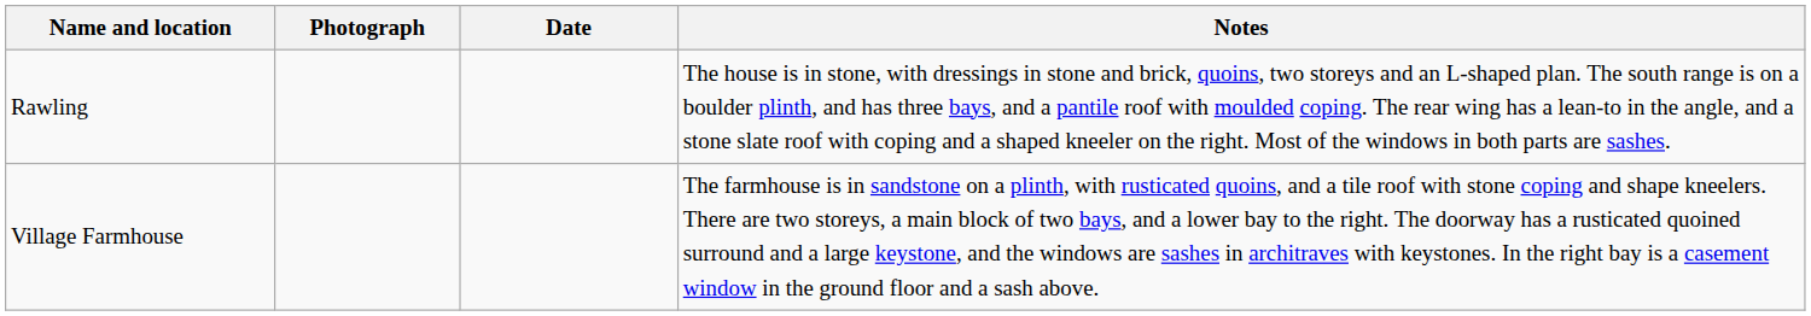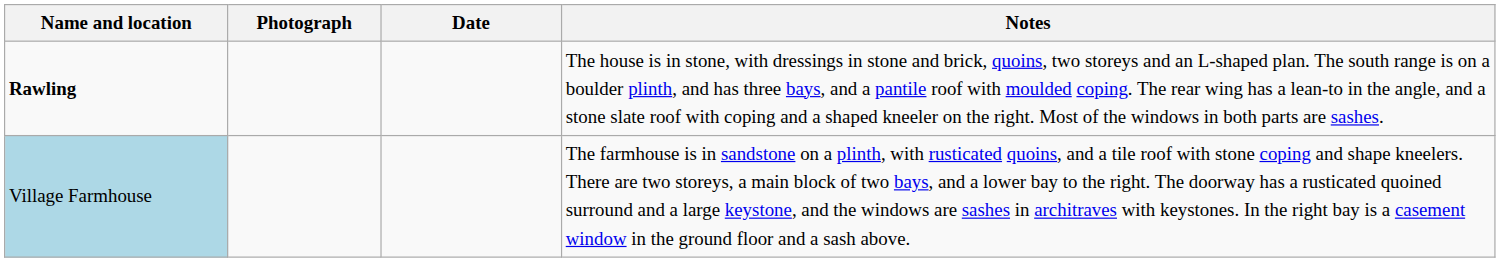Rawling | Name and location: normal -> bold
Village Farmhouse | Name and location: no background -> lightblue background
